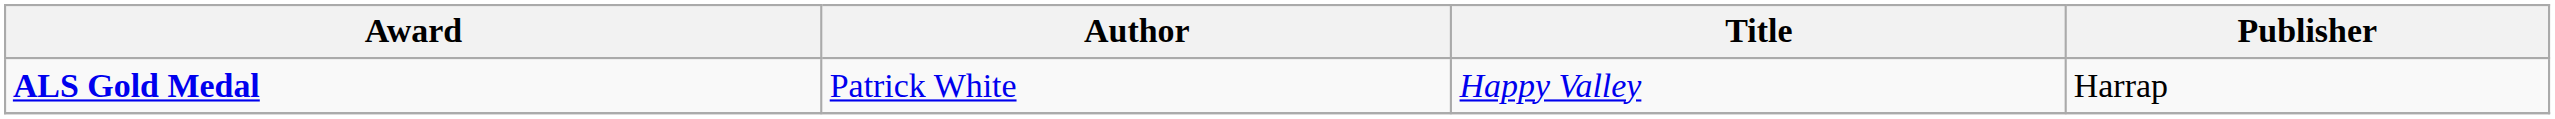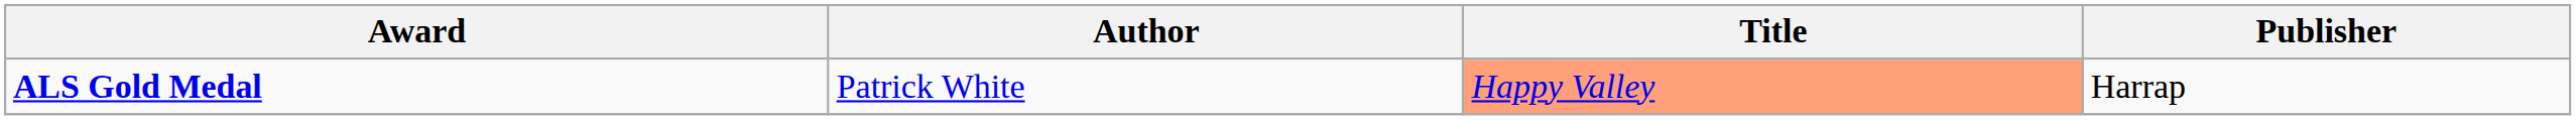ALS Gold Medal | Title: no background -> lightsalmon background
